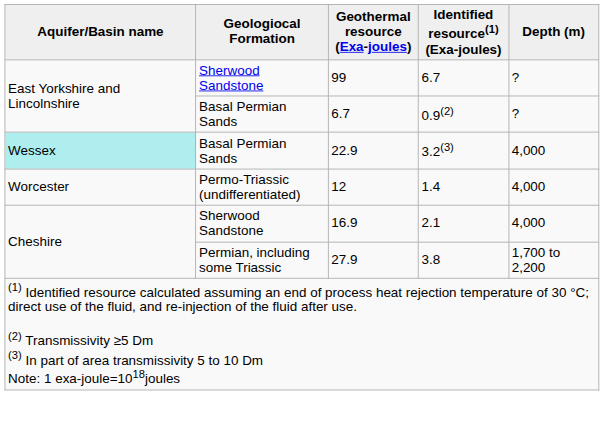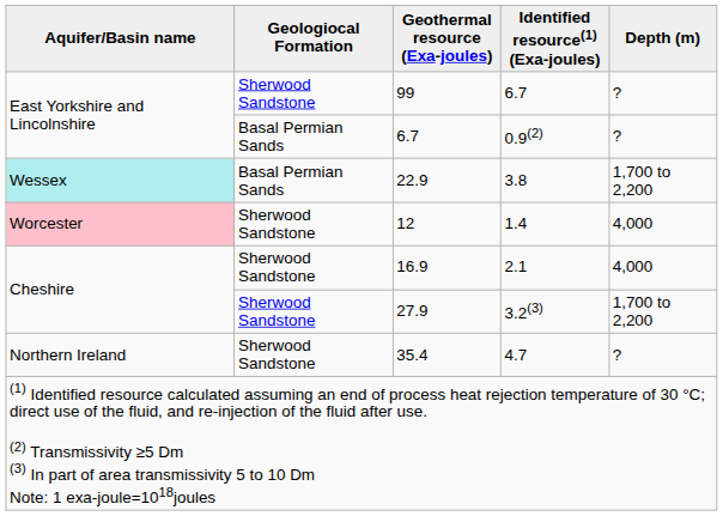22.9 | Identified resource(1) (Exa-joules): 3.2(3) -> 3.8
22.9 | Depth (m): 4,000 -> 1,700 to 2,200
12 | Aquifer/Basin name: no background -> pink background
12 | Geologiocal Formation: Permo-Triassic (undifferentiated) -> Sherwood Sandstone
27.9 | Geologiocal Formation: Permian, including some Triassic -> Sherwood Sandstone
27.9 | Identified resource(1) (Exa-joules): 3.8 -> 3.2(3)
+ row: Northern Ireland | Sherwood Sandstone | 35.4 | 4.7 | ?
